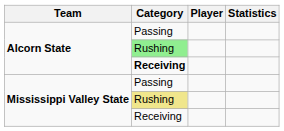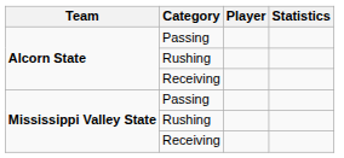Alcorn State / Rushing | Category: lightgreen background -> no background
Alcorn State / Receiving | Category: bold -> normal
Mississippi Valley State / Rushing | Category: khaki background -> no background
